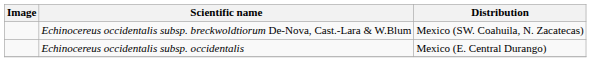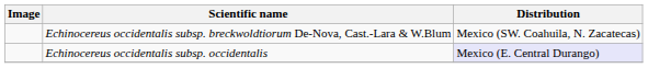Echinocereus occidentalis subsp. occidentalis | Distribution: no background -> lavender background
